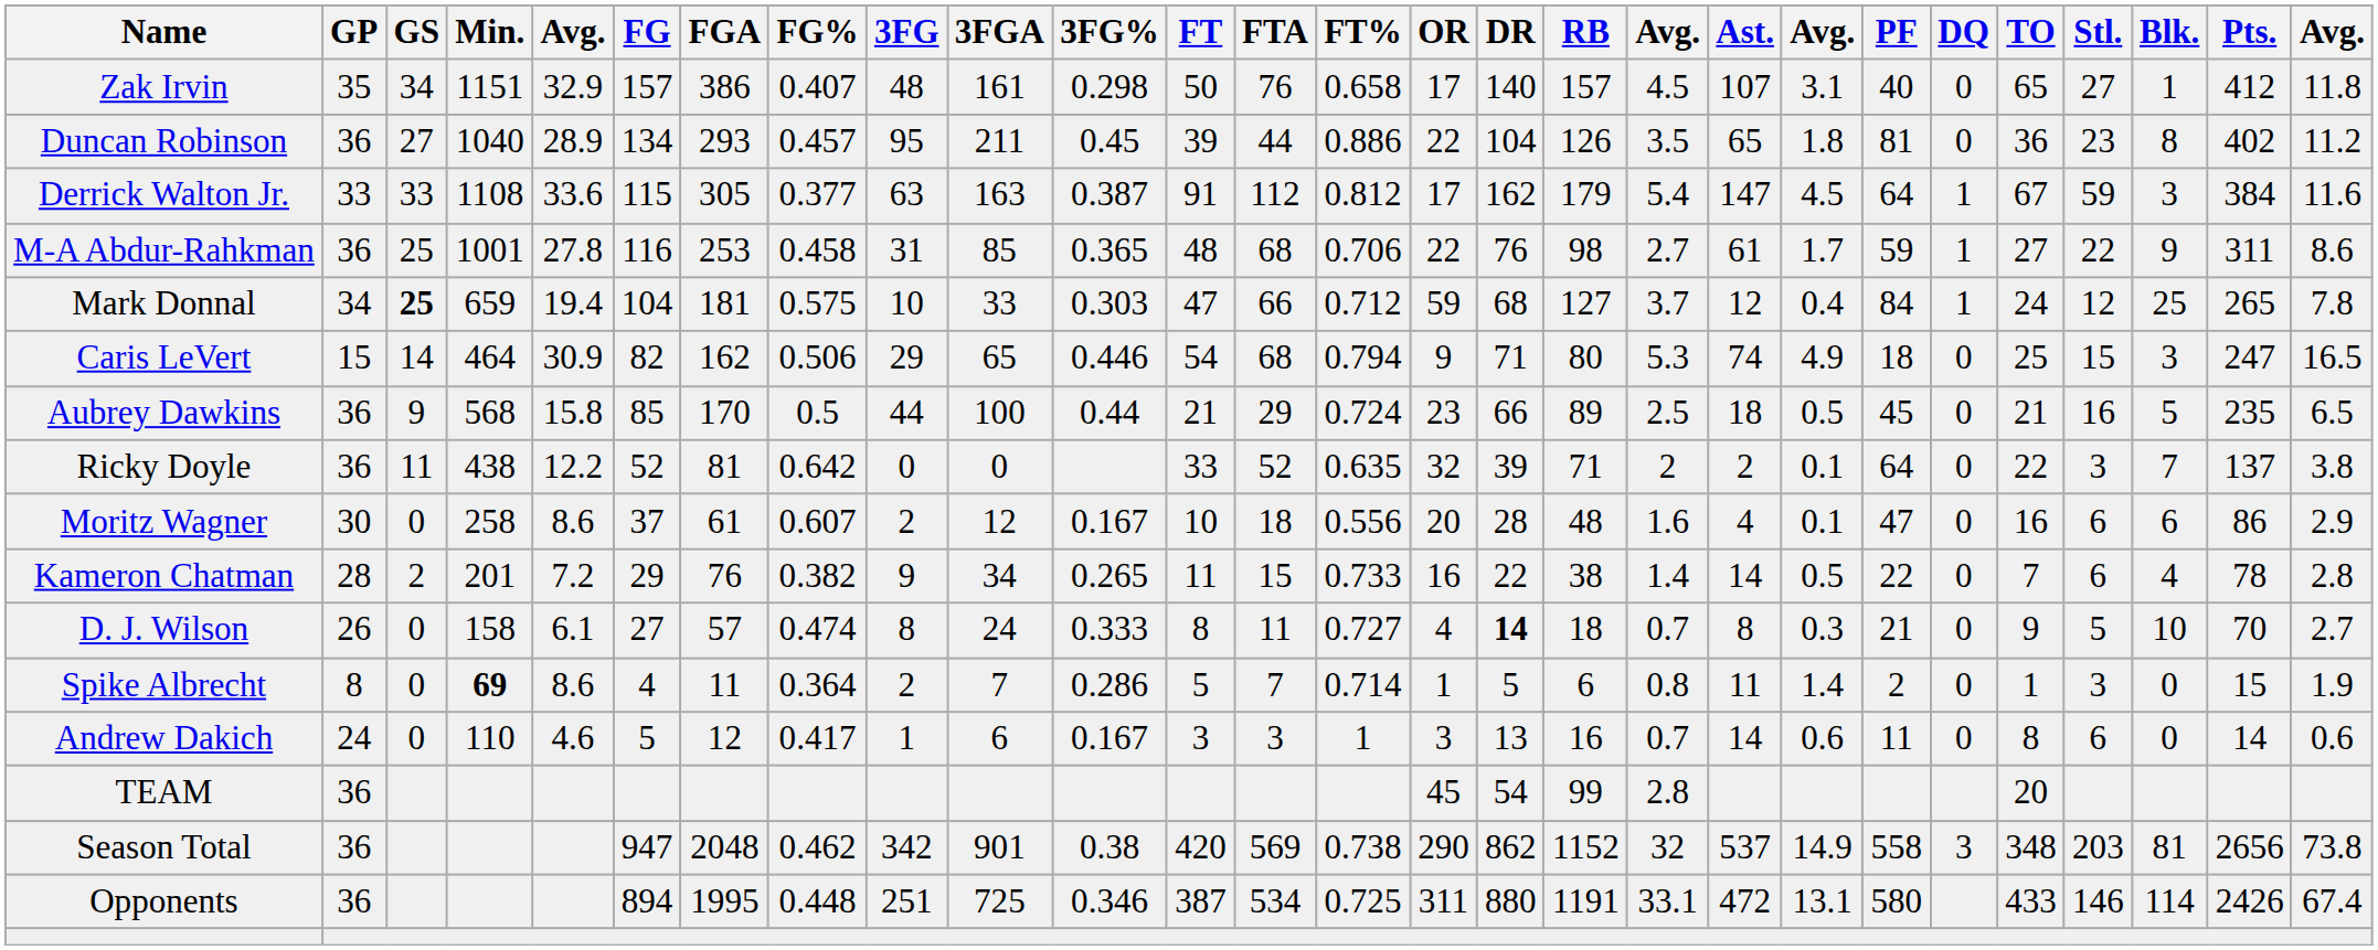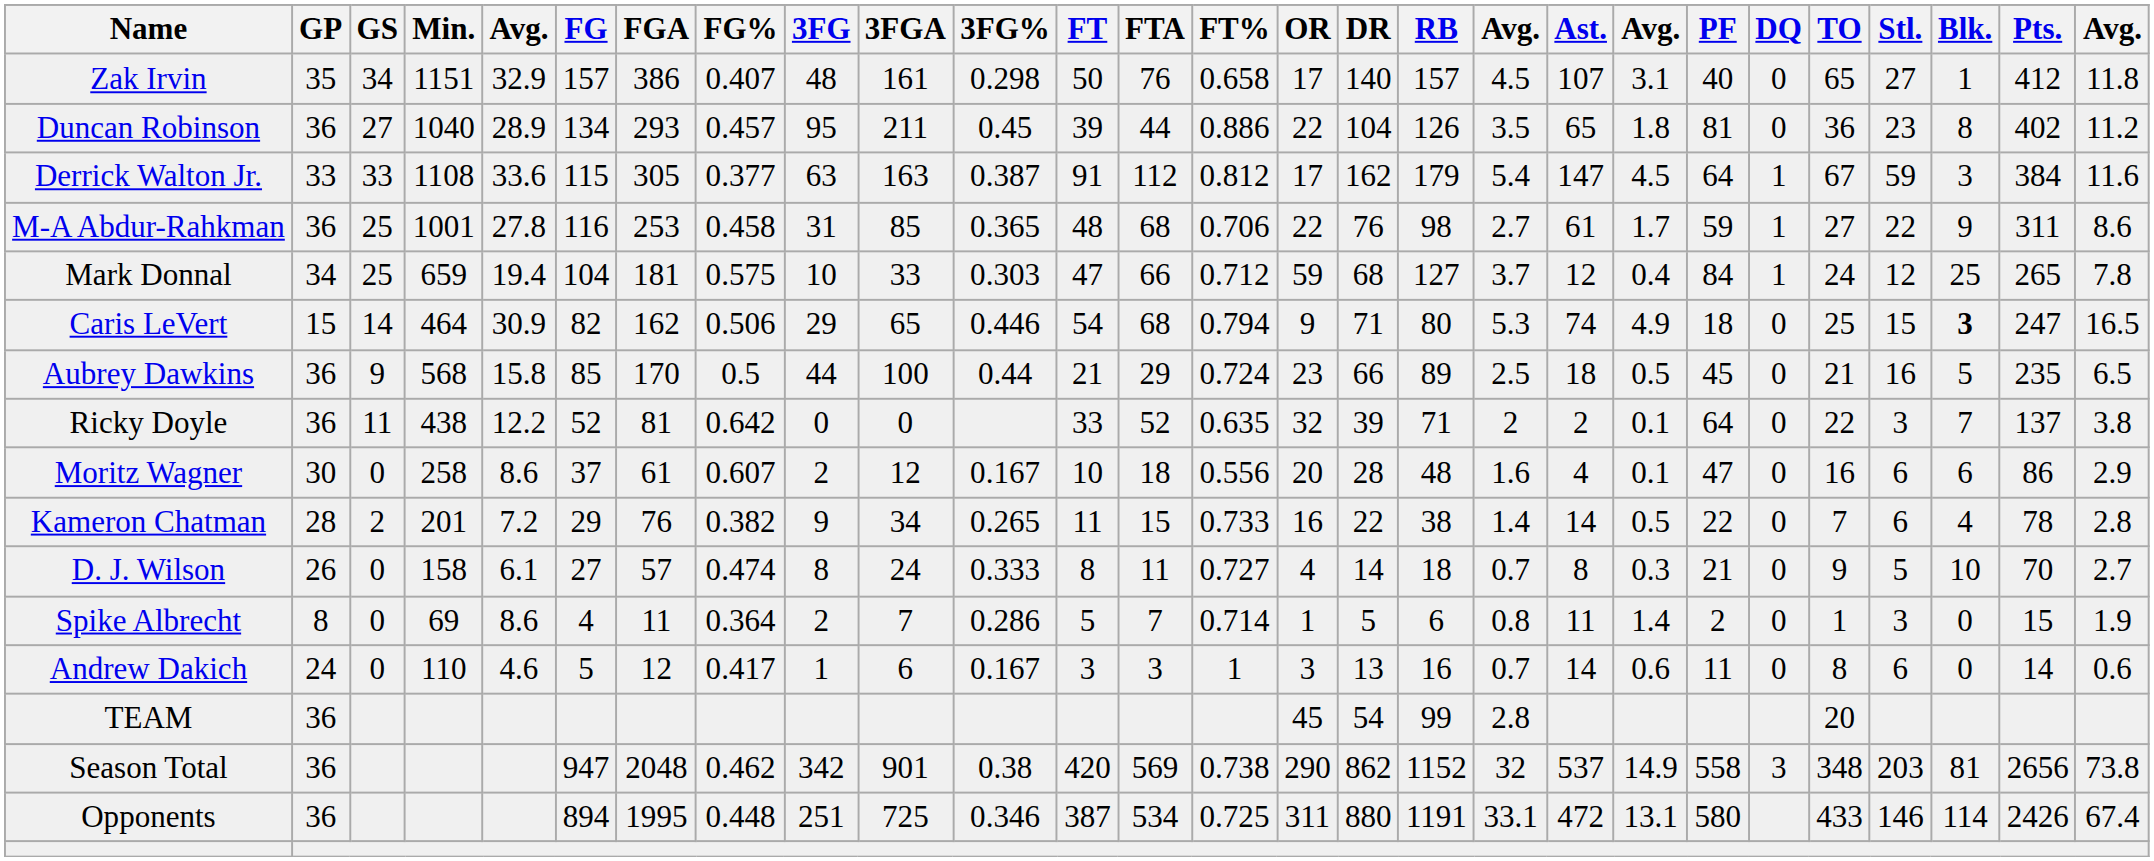Mark Donnal | GS: bold -> normal
Caris LeVert | Blk.: normal -> bold
D. J. Wilson | DR: bold -> normal
Spike Albrecht | Min.: bold -> normal
